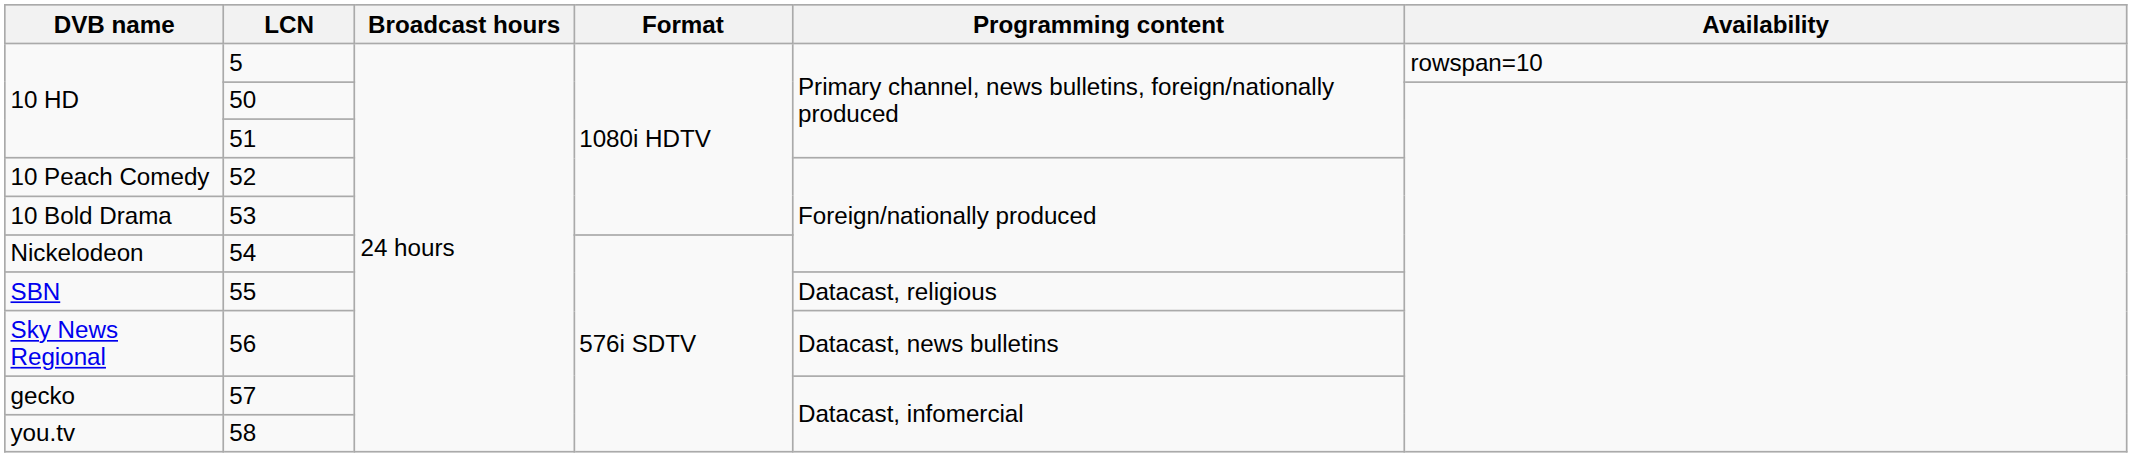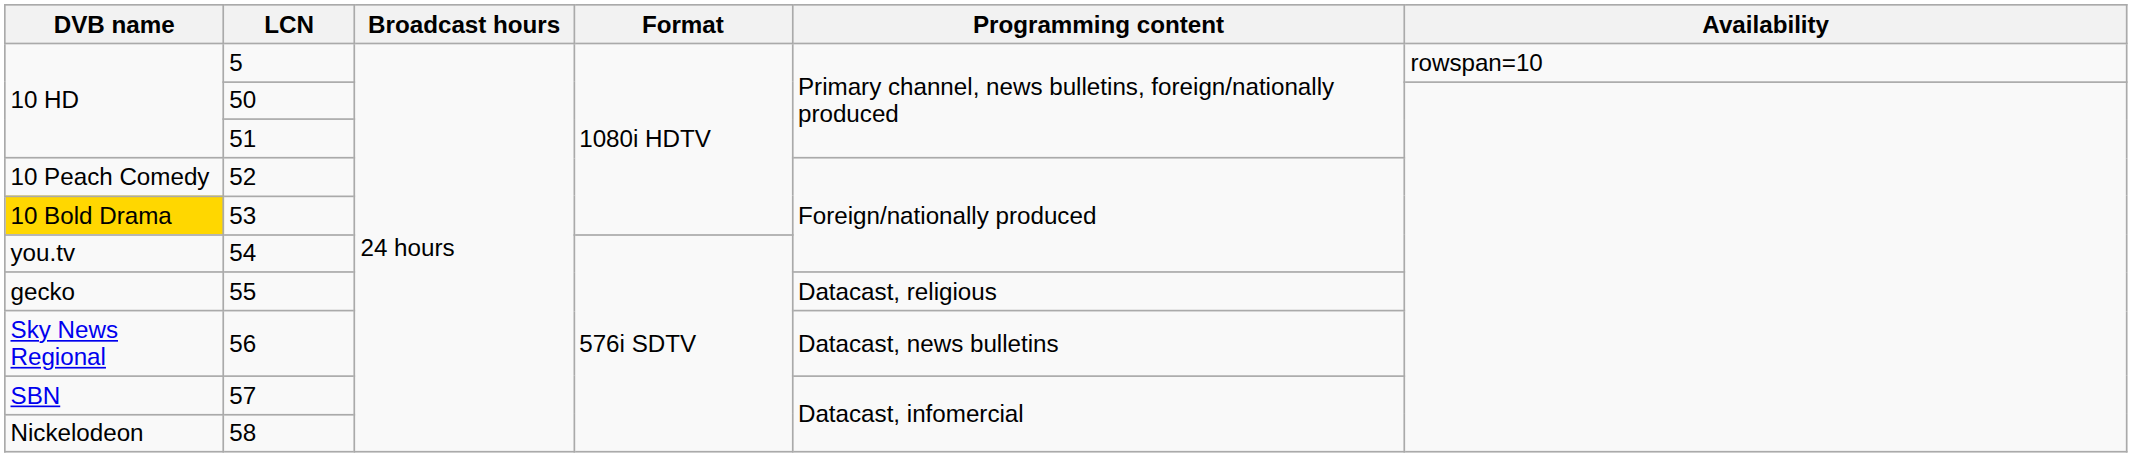53 | DVB name: no background -> gold background
54 | DVB name: Nickelodeon -> you.tv
55 | DVB name: SBN -> gecko
57 | DVB name: gecko -> SBN
58 | DVB name: you.tv -> Nickelodeon
